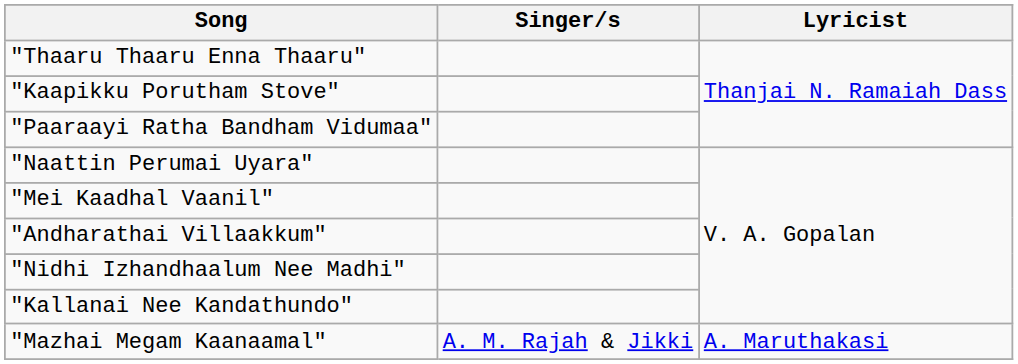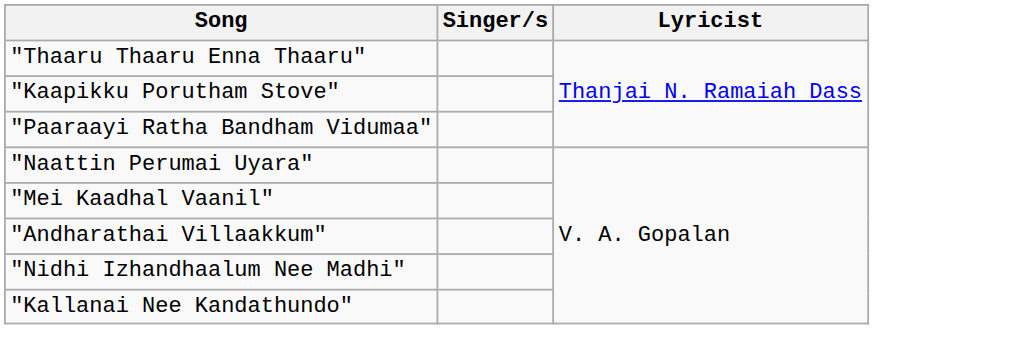- row: "Mazhai Megam Kaanaamal" | A. M. Rajah & Jikki | A. Maruthakasi
